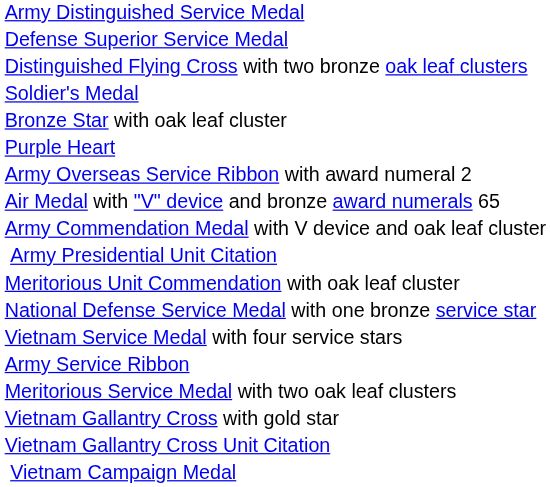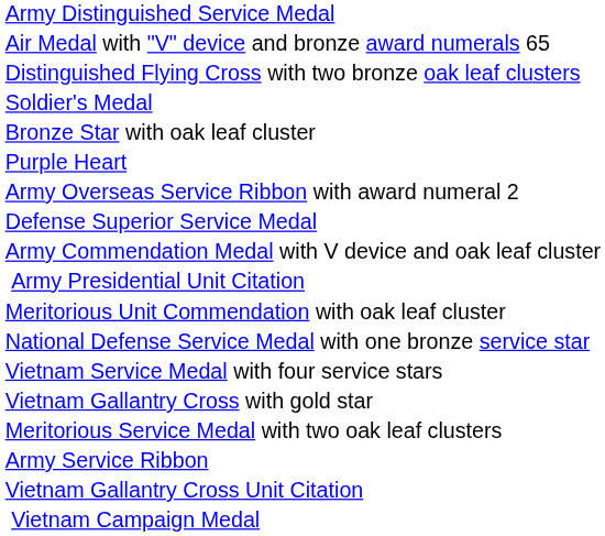row 2 | column 1: Defense Superior Service Medal -> Air Medal with "V" device and bronze award numerals 65
row 8 | column 1: Air Medal with "V" device and bronze award numerals 65 -> Defense Superior Service Medal
row 14 | column 1: Army Service Ribbon -> Vietnam Gallantry Cross with gold star
row 16 | column 1: Vietnam Gallantry Cross with gold star -> Army Service Ribbon
